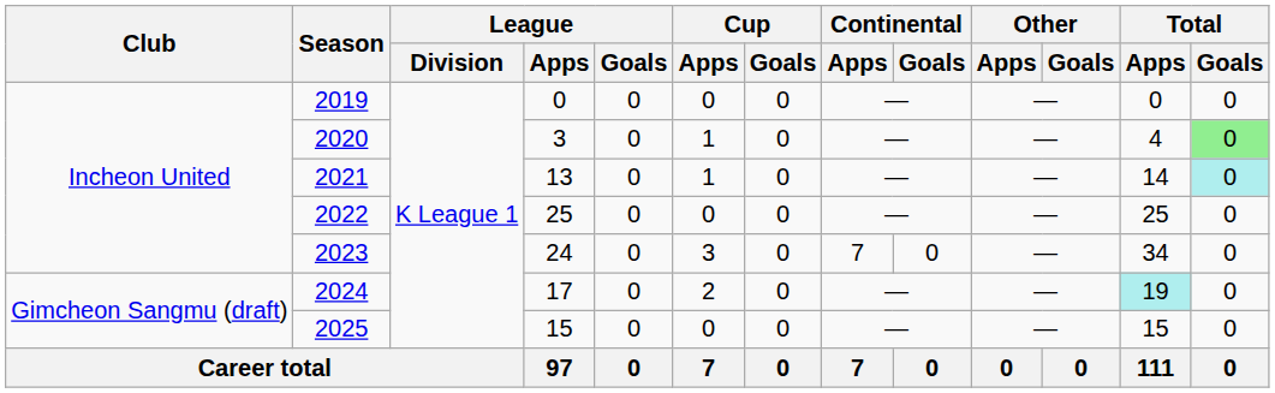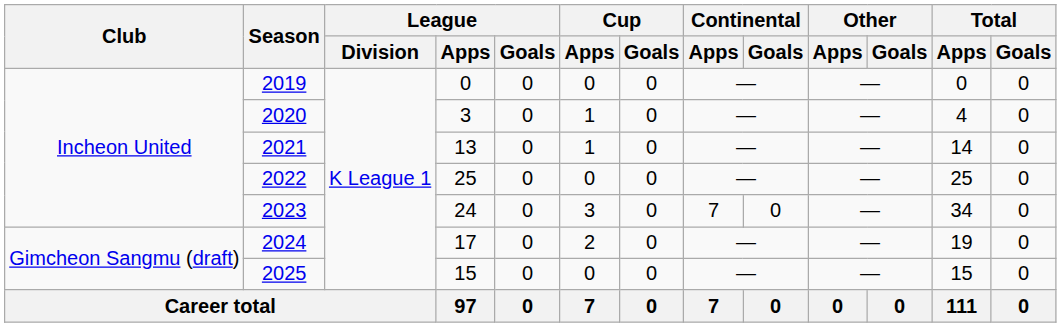2020 | Total / Goals: lightgreen background -> no background
2021 | Total / Goals: paleturquoise background -> no background
2024 | Total / Apps: paleturquoise background -> no background
